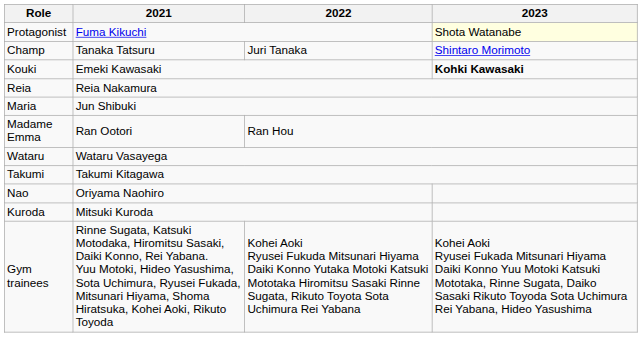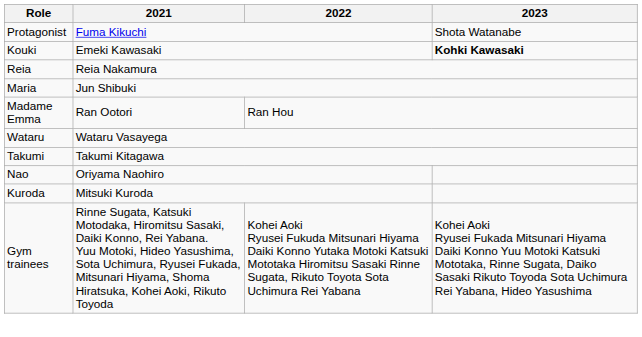Protagonist | 2023: lightyellow background -> no background
- row: Champ | Tanaka Tatsuru | Juri Tanaka | Shintaro Morimoto
